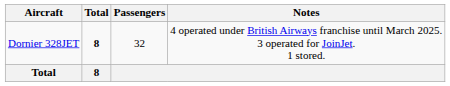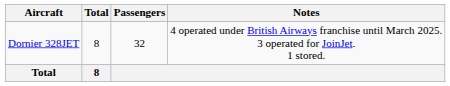Dornier 328JET | Total: bold -> normal
